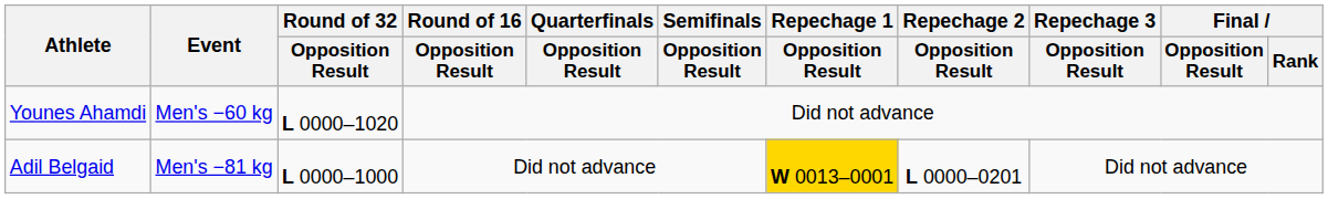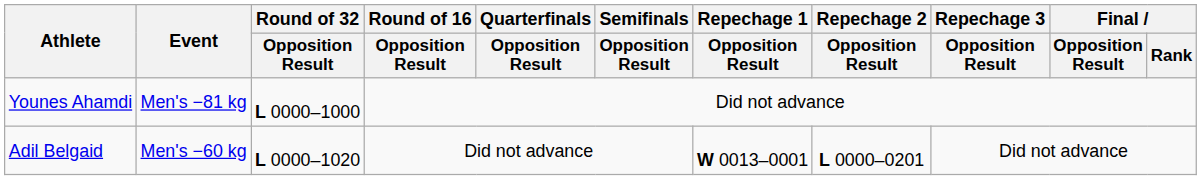Younes Ahamdi | Event: Men's −60 kg -> Men's −81 kg
Younes Ahamdi | Round of 32 / Opposition Result: L 0000–1020 -> L 0000–1000
Adil Belgaid | Event: Men's −81 kg -> Men's −60 kg
Adil Belgaid | Round of 32 / Opposition Result: L 0000–1000 -> L 0000–1020
Adil Belgaid | Repechage 1 / Opposition Result: gold background -> no background
